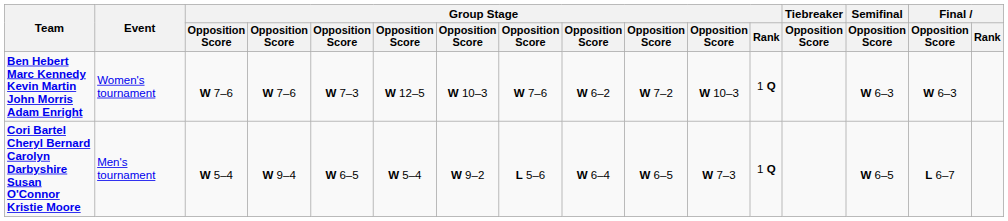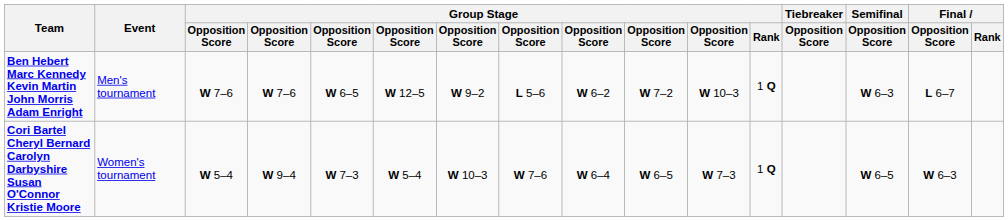row 3 | Event: Women's tournament -> Men's tournament
row 3 | column 5: W 7–3 -> W 6–5
row 3 | column 7: W 10–3 -> W 9–2
row 3 | column 8: W 7–6 -> L 5–6
row 3 | Final / Opposition Score: W 6–3 -> L 6–7
row 4 | Event: Men's tournament -> Women's tournament
row 4 | column 5: W 6–5 -> W 7–3
row 4 | column 7: W 9–2 -> W 10–3
row 4 | column 8: L 5–6 -> W 7–6
row 4 | Final / Opposition Score: L 6–7 -> W 6–3
